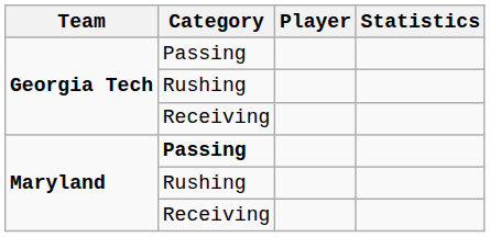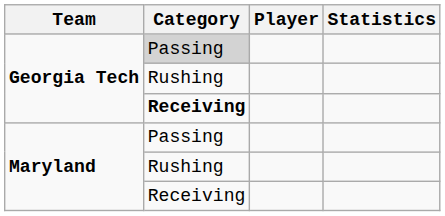Georgia Tech / Passing | Category: no background -> lightgrey background
Georgia Tech / Receiving | Category: normal -> bold
Maryland / Passing | Category: bold -> normal
